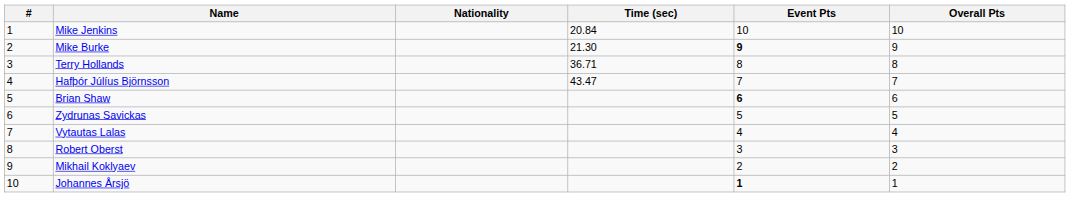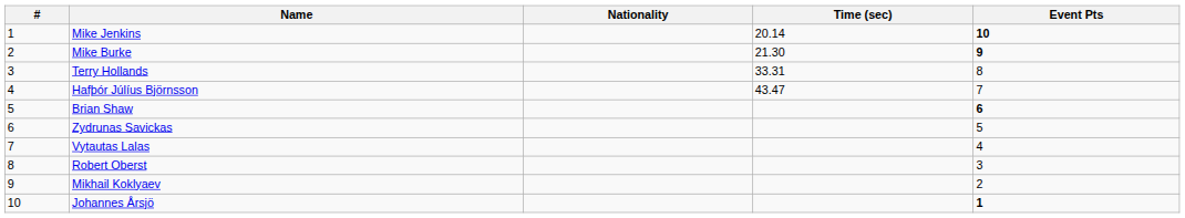- column: Overall Pts | 10 | 9 | 8 | 7 | 6 | 5 | 4 | 3 | 2 | 1
Mike Jenkins | Time (sec): 20.84 -> 20.14
Mike Jenkins | Event Pts: normal -> bold
Terry Hollands | Time (sec): 36.71 -> 33.31
